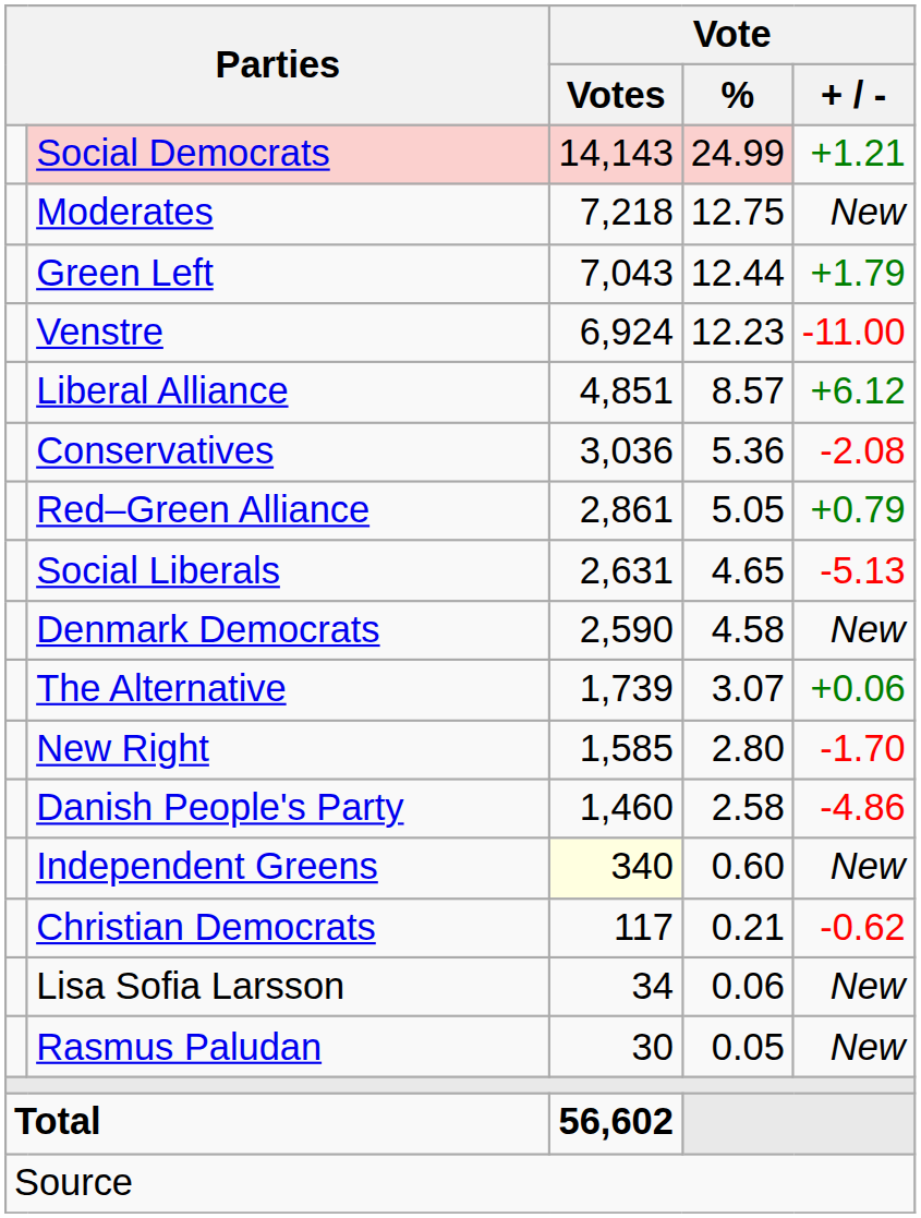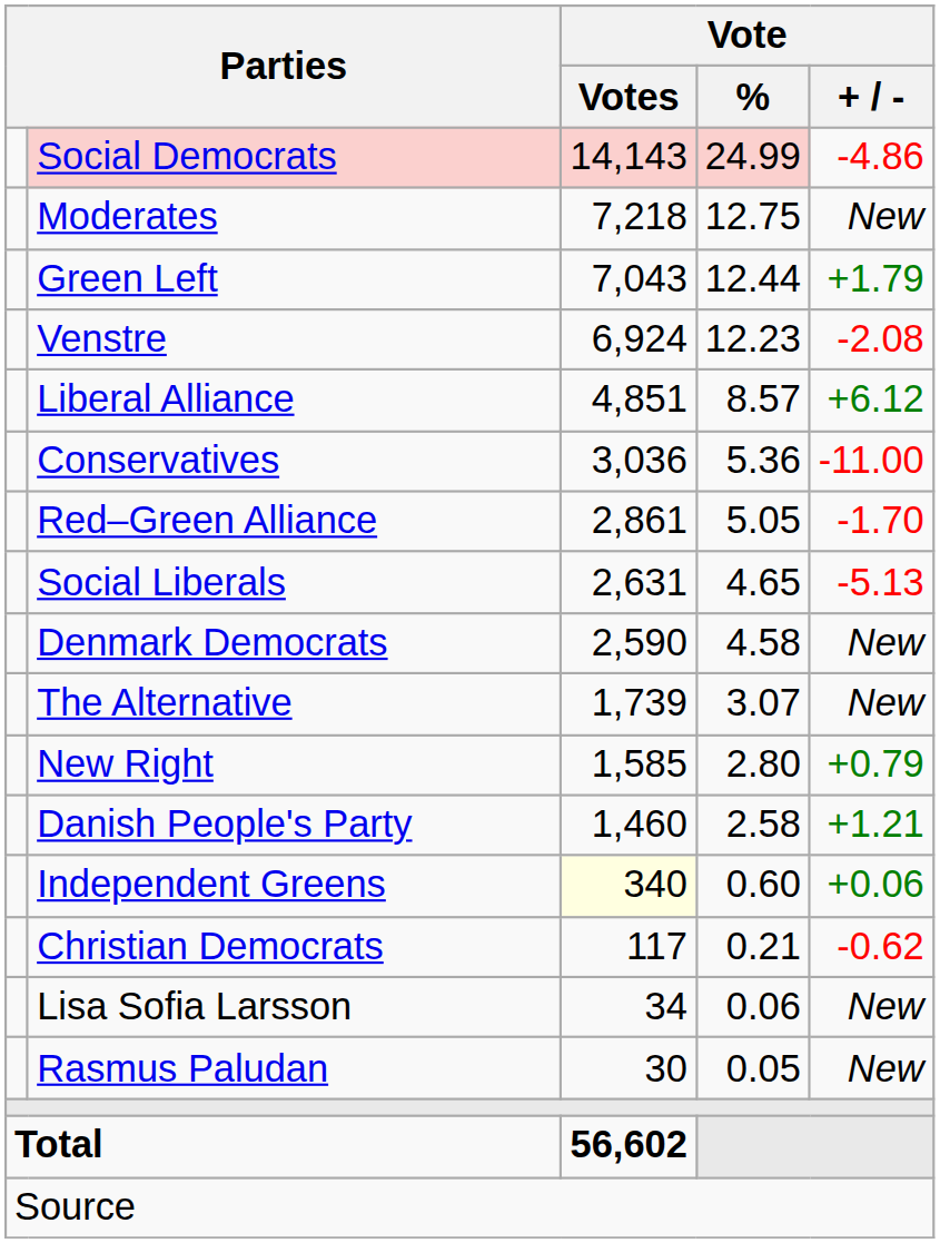Social Democrats | Vote / + / -: +1.21 -> -4.86
Venstre | Vote / + / -: -11.00 -> -2.08
Conservatives | Vote / + / -: -2.08 -> -11.00
Red–Green Alliance | Vote / + / -: +0.79 -> -1.70
The Alternative | Vote / + / -: +0.06 -> New
New Right | Vote / + / -: -1.70 -> +0.79
Danish People's Party | Vote / + / -: -4.86 -> +1.21
Independent Greens | Vote / + / -: New -> +0.06
